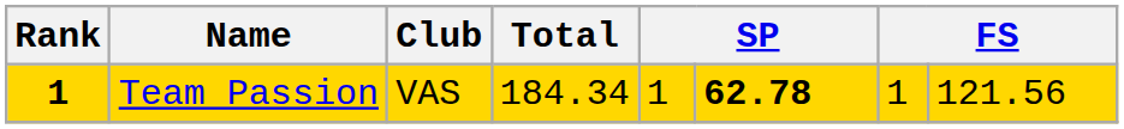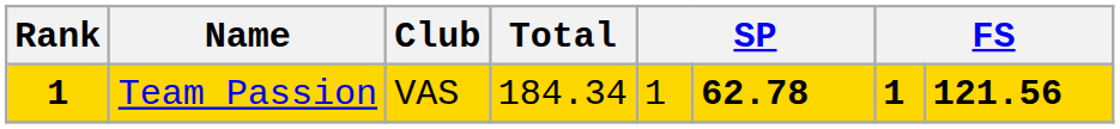Team Passion | column 7: normal -> bold
Team Passion | column 8: normal -> bold
